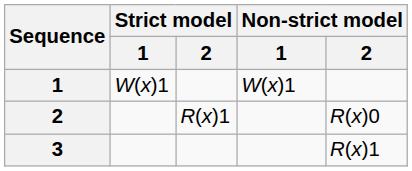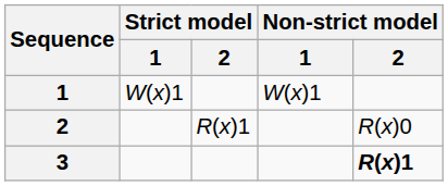3 | Non-strict model / 2: normal -> bold
